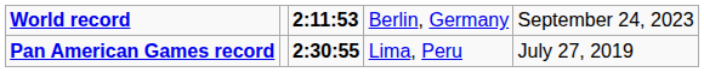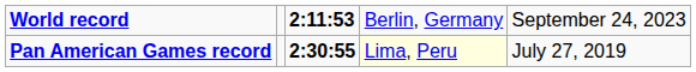Pan American Games record | column 4: no background -> lightyellow background
